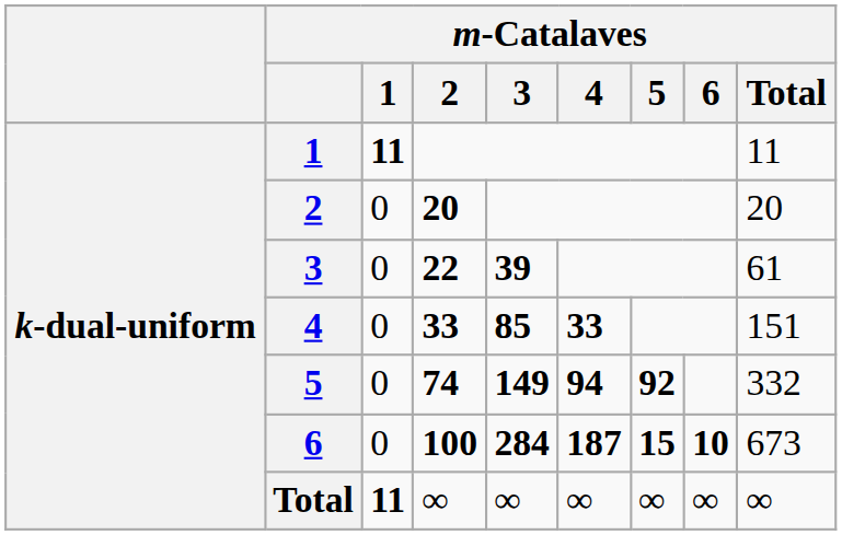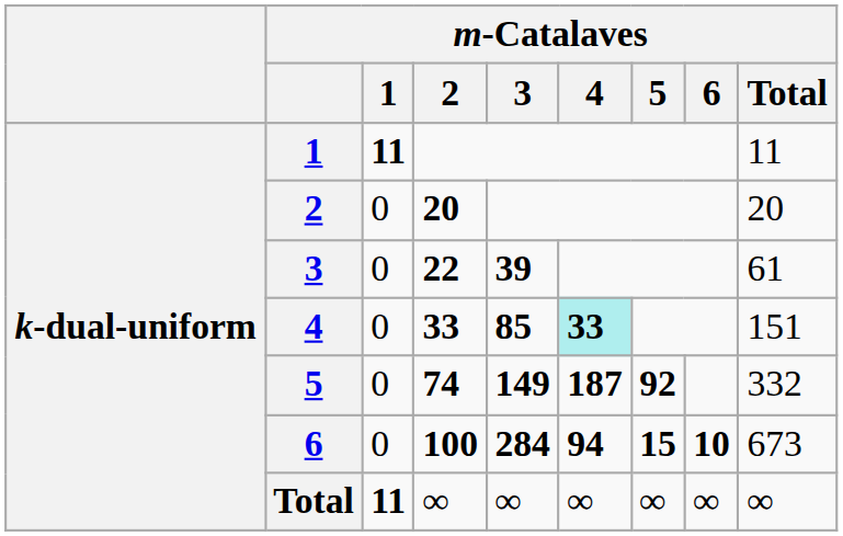row 6 | m-Catalaves / 4: no background -> paleturquoise background
row 7 | m-Catalaves / 4: 94 -> 187
row 8 | m-Catalaves / 4: 187 -> 94
